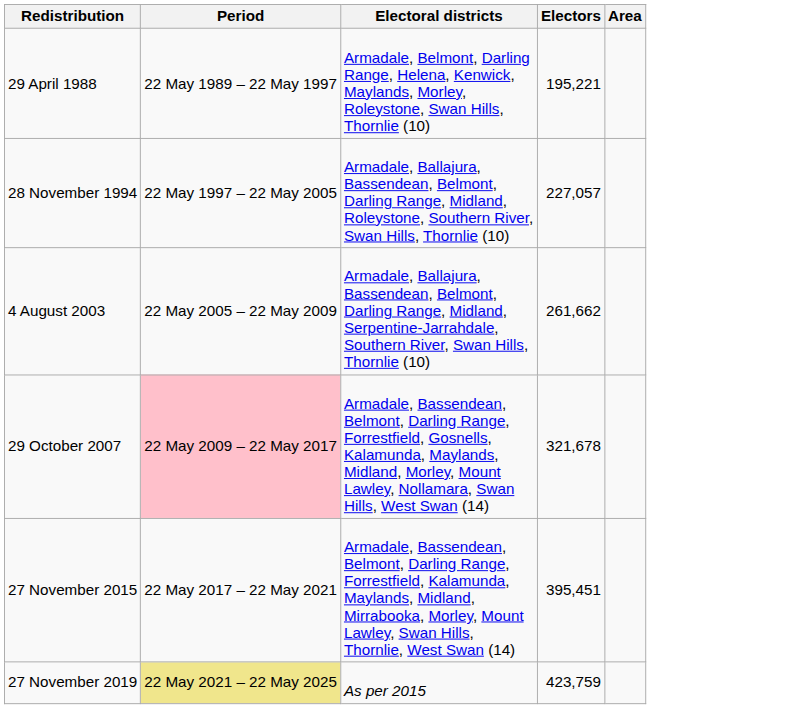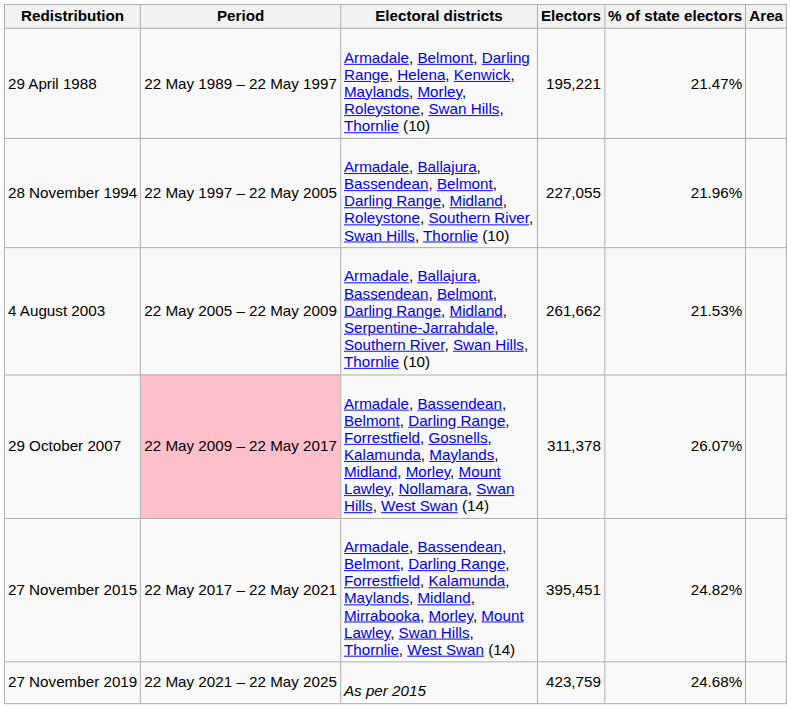+ column: % of state electors | 21.47% | 21.96% | 21.53% | 26.07% | 24.82% | 24.68%
28 November 1994 | Electors: 227,057 -> 227,055
29 October 2007 | Electors: 321,678 -> 311,378
27 November 2019 | Period: khaki background -> no background
